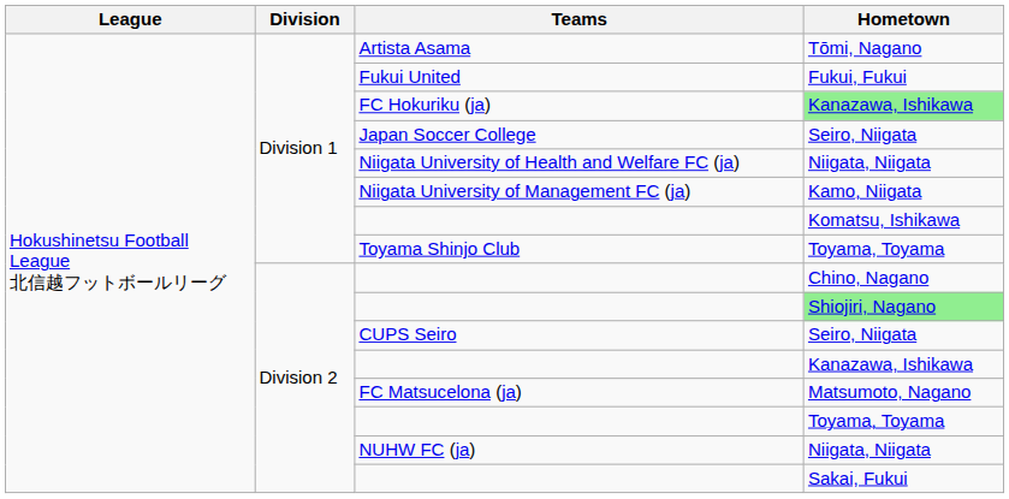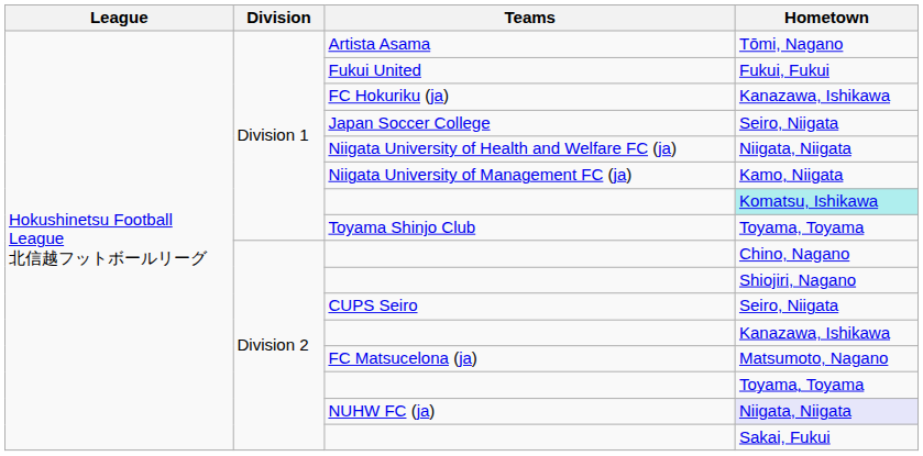FC Hokuriku (ja) / Kanazawa, Ishikawa | Hometown: lightgreen background -> no background
Komatsu, Ishikawa | Hometown: no background -> paleturquoise background
Shiojiri, Nagano | Hometown: lightgreen background -> no background
NUHW FC (ja) / Niigata, Niigata | Hometown: no background -> lavender background
